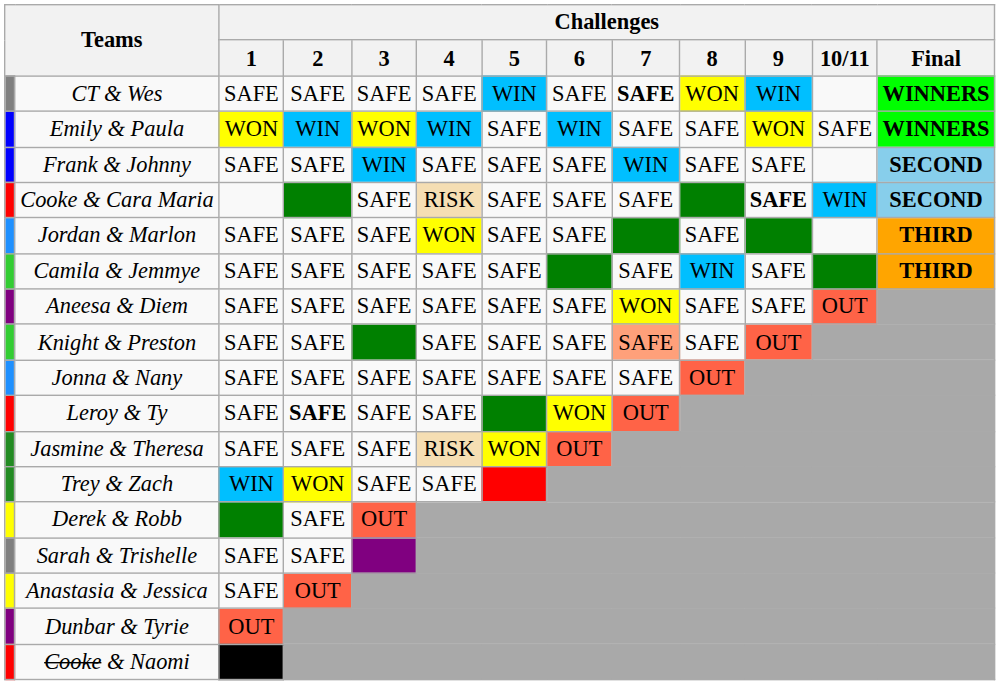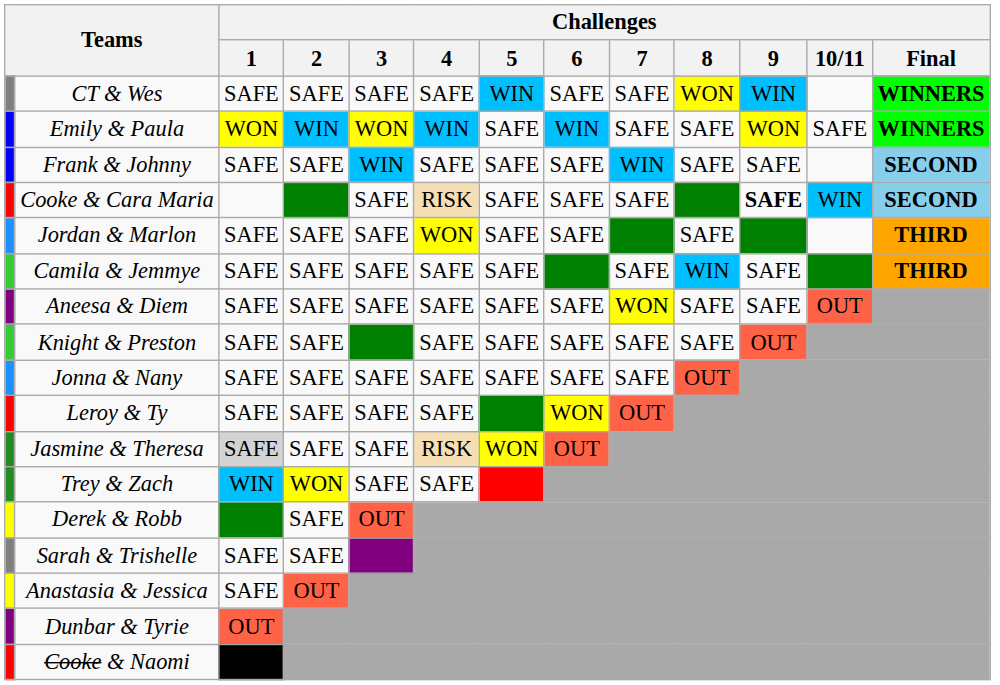CT & Wes | Challenges / 7: bold -> normal
Knight & Preston | Challenges / 7: lightsalmon background -> no background
Leroy & Ty | Challenges / 2: bold -> normal
Jasmine & Theresa | Challenges / 1: no background -> lightgrey background
